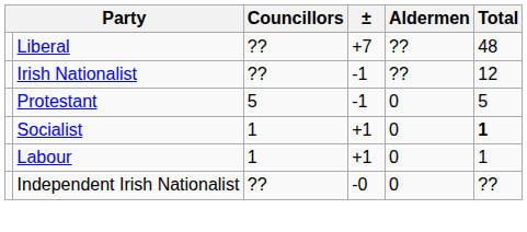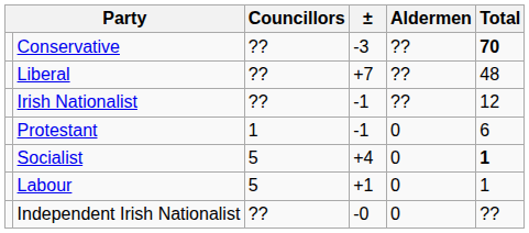+ row: Conservative | ?? | -3 | ?? | 70
Protestant | Councillors: 5 -> 1
Protestant | Total: 5 -> 6
Socialist | Councillors: 1 -> 5
Socialist | ±: +1 -> +4
Labour | Councillors: 1 -> 5
